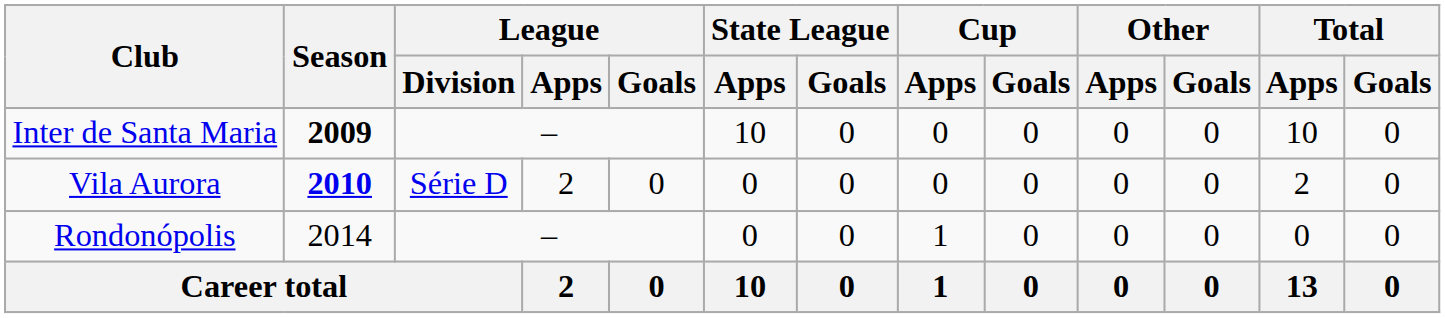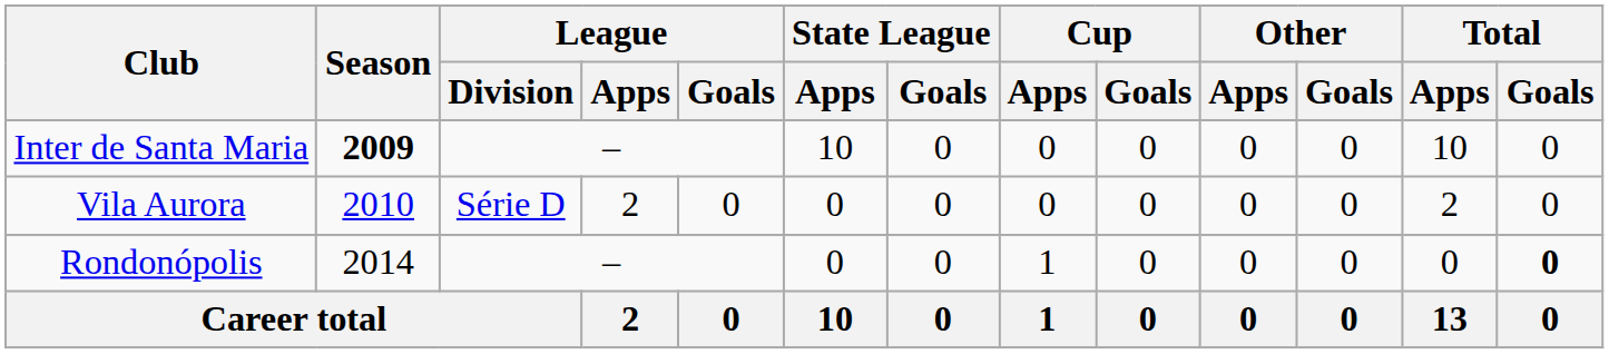Vila Aurora | Season: bold -> normal
Rondonópolis | Total / Goals: normal -> bold
